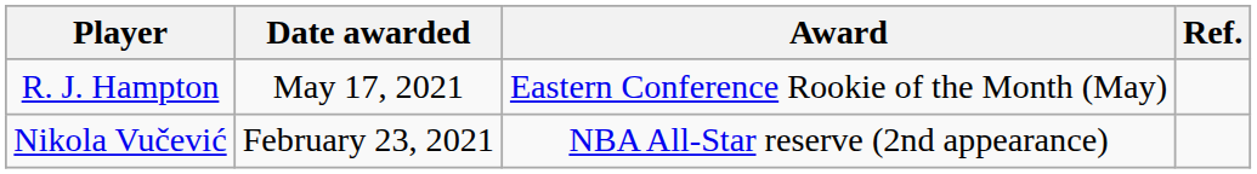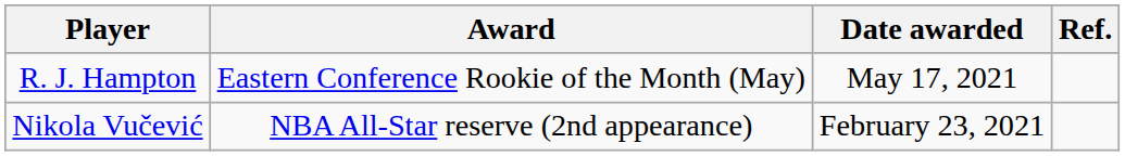columns swapped: Award <-> Date awarded
